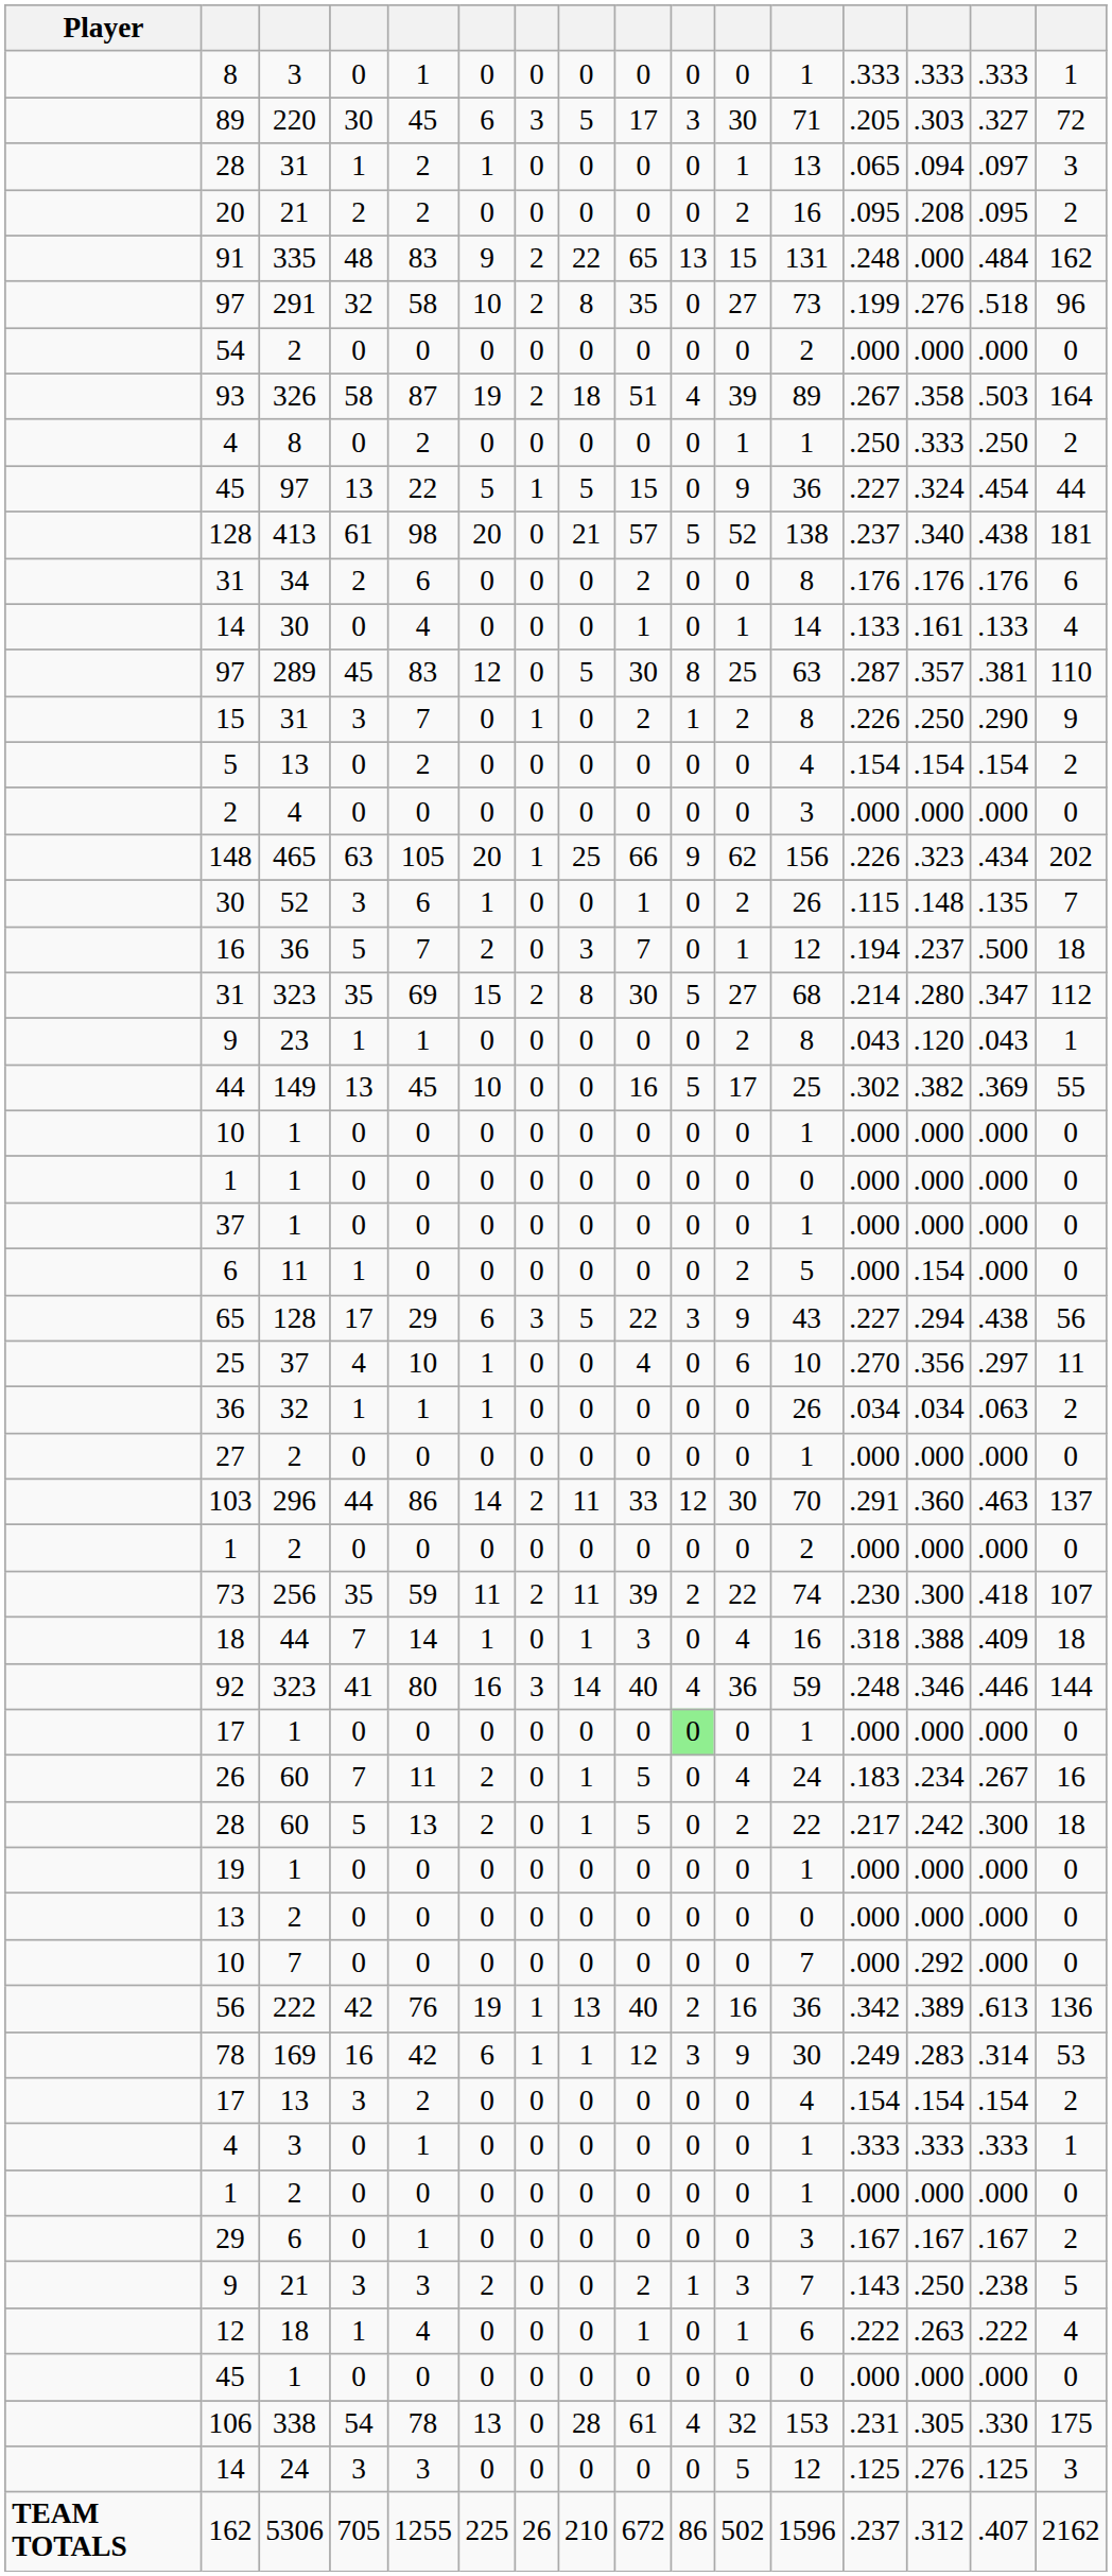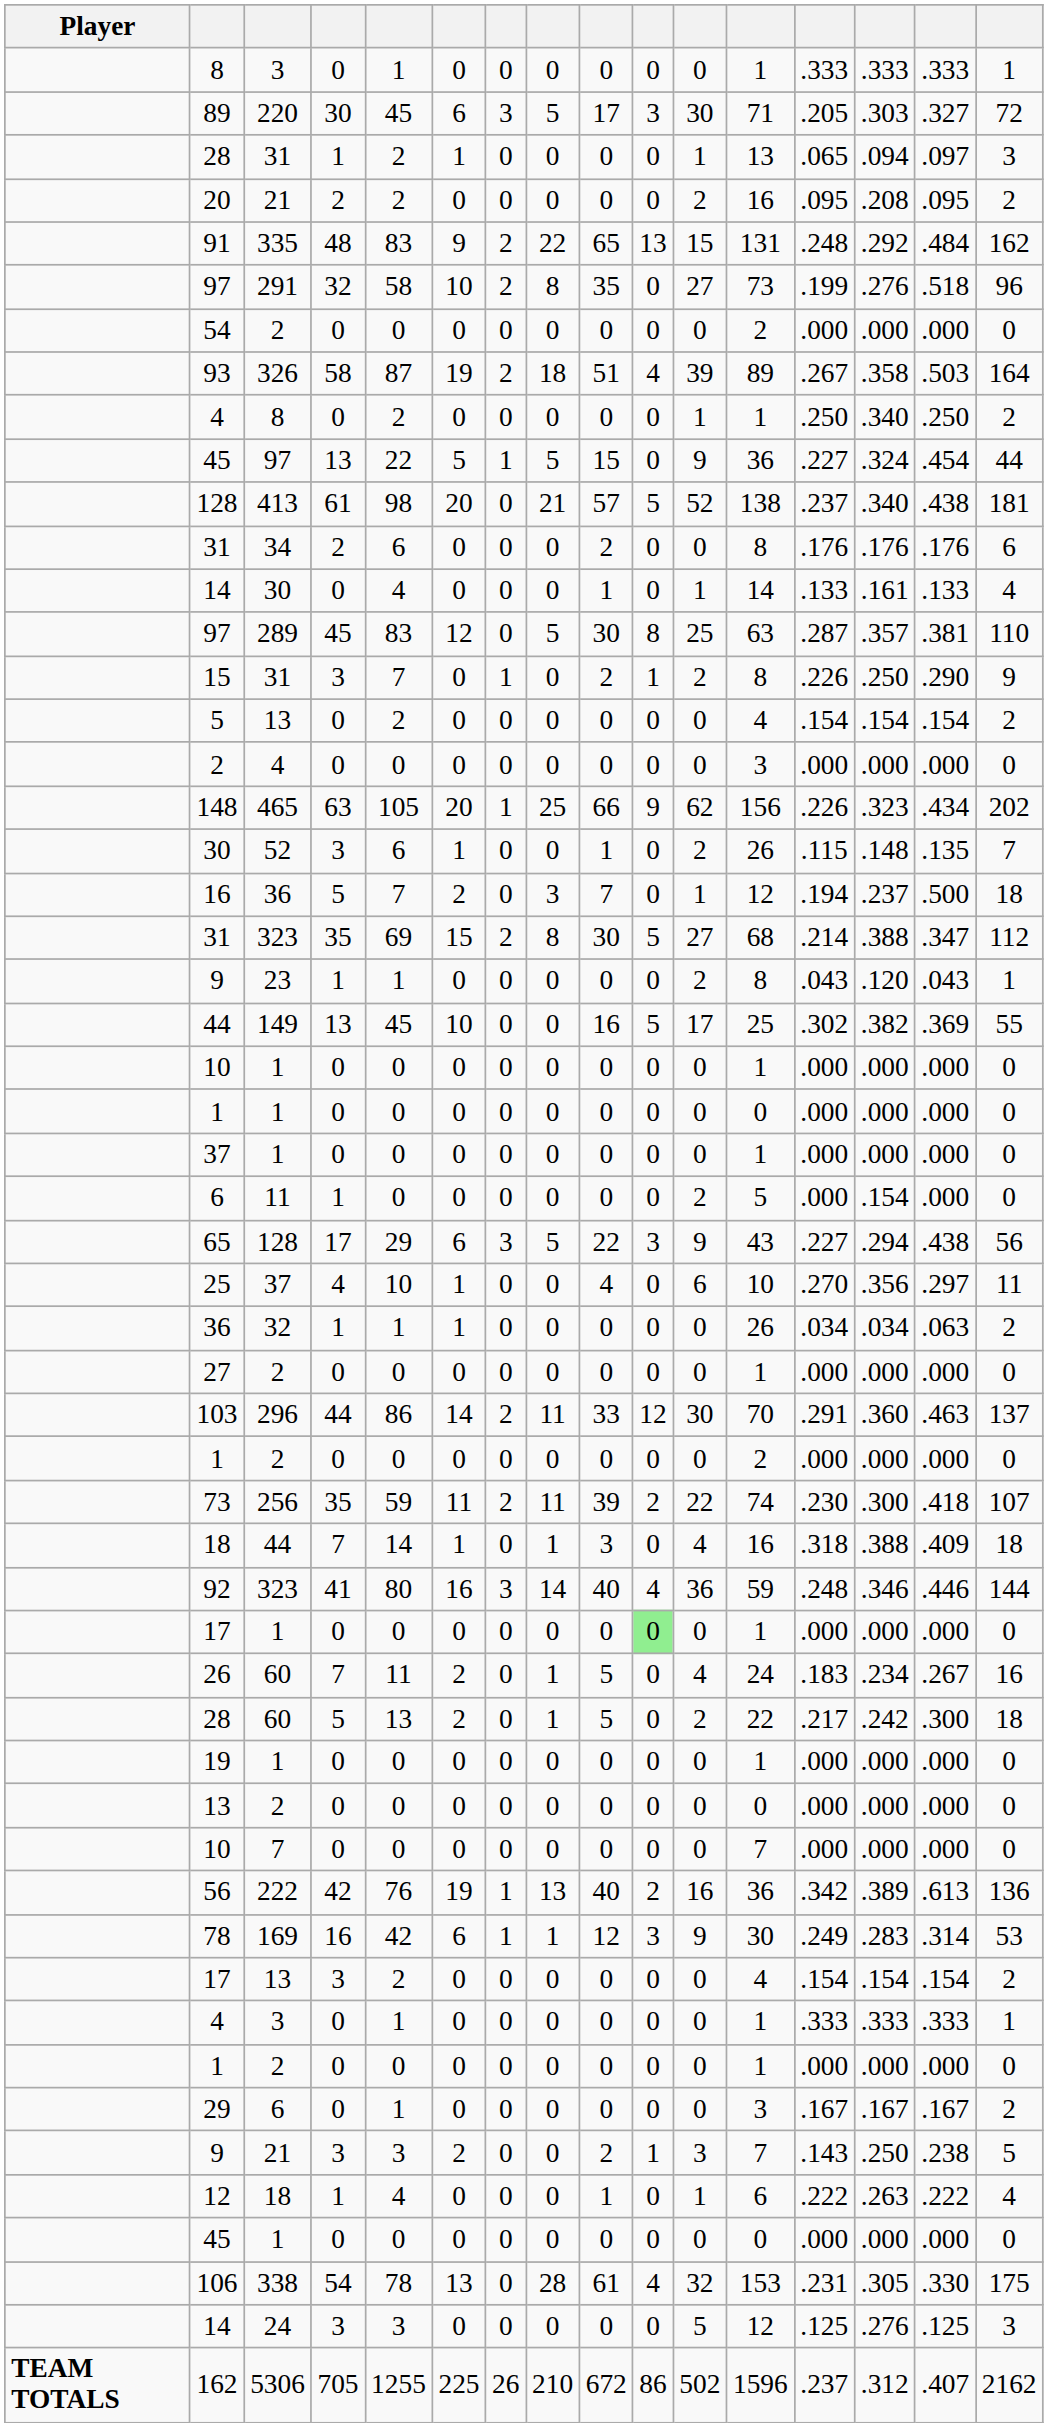91 | column 14: .000 -> .292
4 / 8 | column 14: .333 -> .340
31 / 323 | column 14: .280 -> .388
10 / 7 | column 14: .292 -> .000
